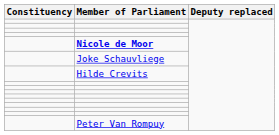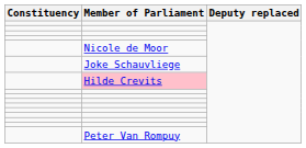Nicole de Moor | Member of Parliament: bold -> normal
Hilde Crevits | Member of Parliament: no background -> pink background
